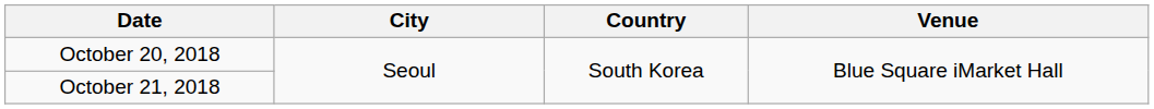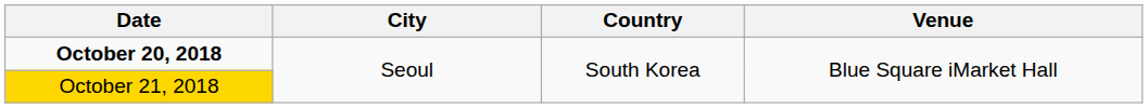October 20, 2018 | Date: normal -> bold
October 21, 2018 | Date: no background -> gold background
